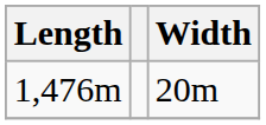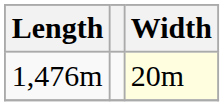1,476m | Width: no background -> lightyellow background
